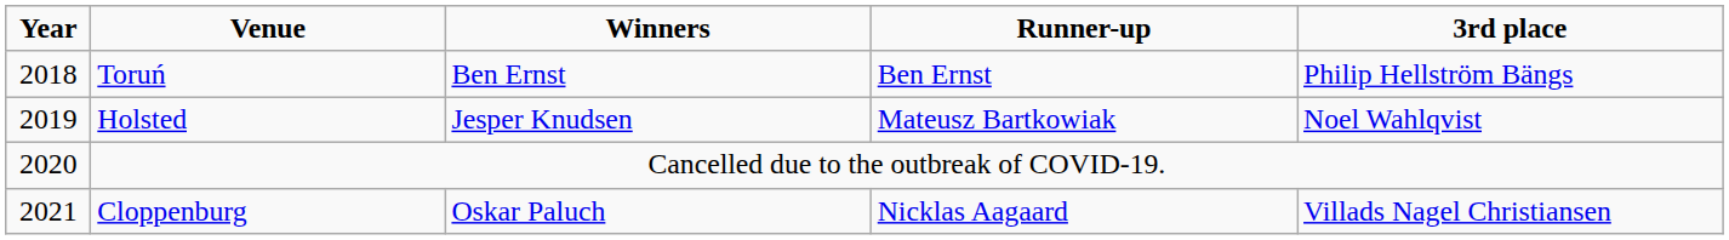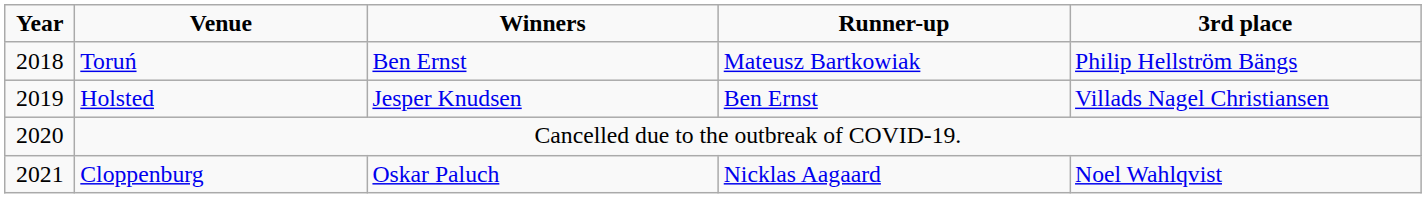Toruń | Runner-up: Ben Ernst -> Mateusz Bartkowiak
Holsted | Runner-up: Mateusz Bartkowiak -> Ben Ernst
Holsted | 3rd place: Noel Wahlqvist -> Villads Nagel Christiansen
Cloppenburg | 3rd place: Villads Nagel Christiansen -> Noel Wahlqvist
